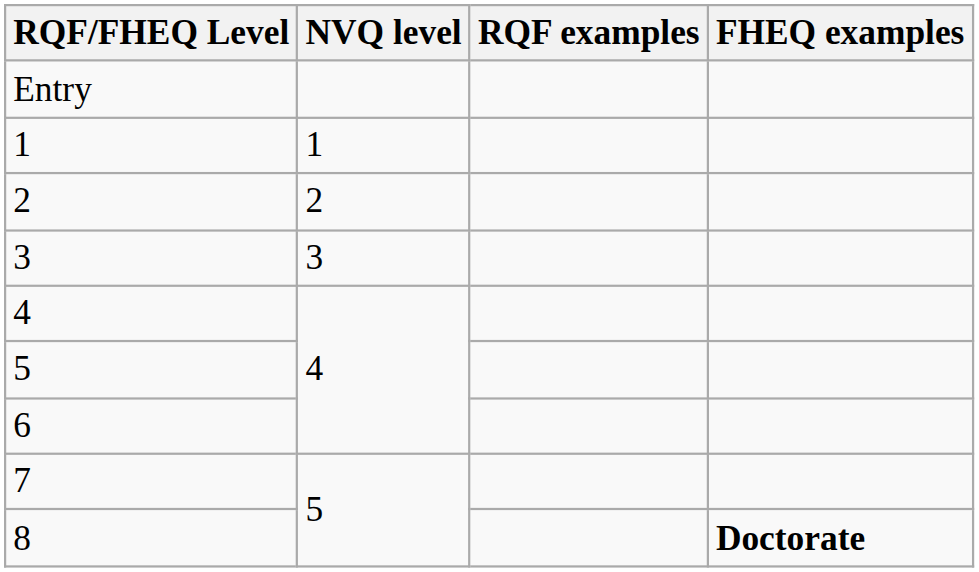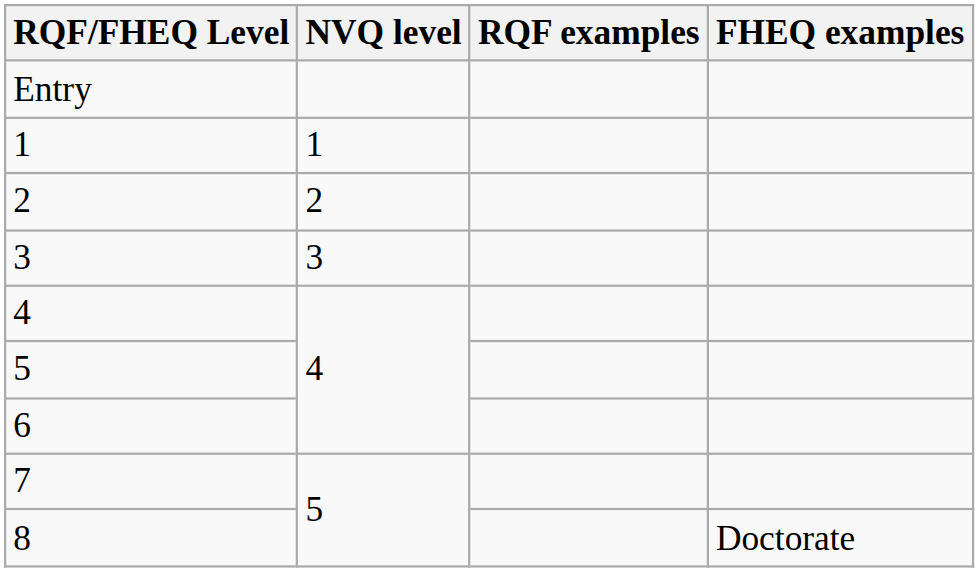8 | FHEQ examples: bold -> normal
